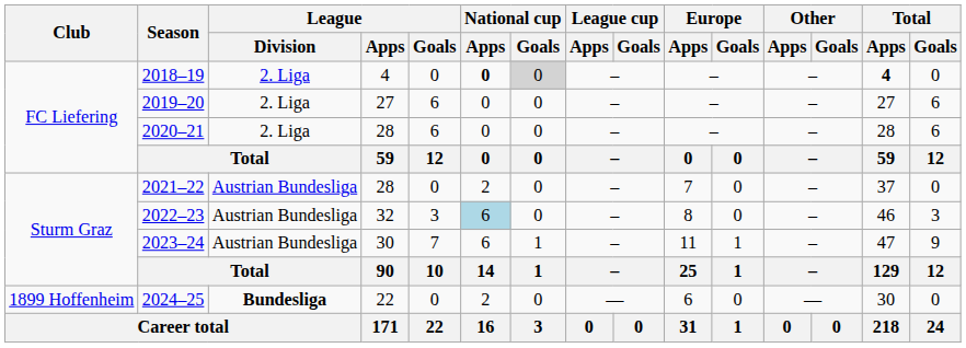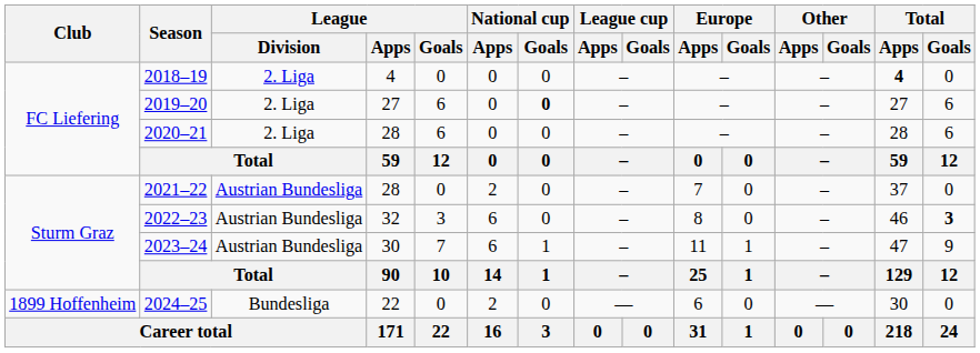2018–19 | National cup / Apps: bold -> normal
2018–19 | National cup / Goals: lightgrey background -> no background
2019–20 | National cup / Goals: normal -> bold
2022–23 | National cup / Apps: lightblue background -> no background
2022–23 | Total / Goals: normal -> bold
2024–25 | League / Division: bold -> normal
